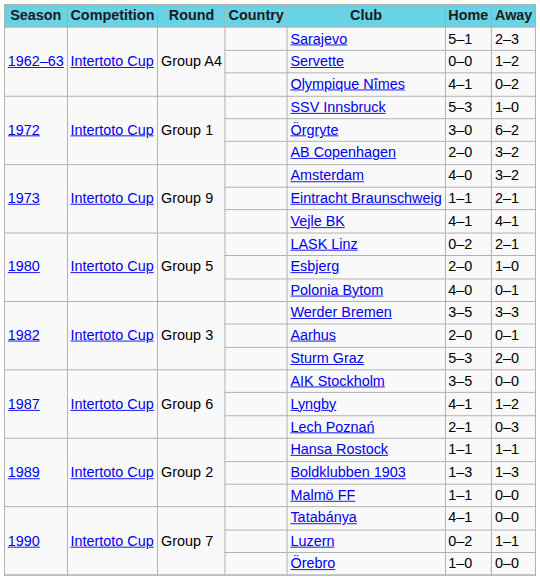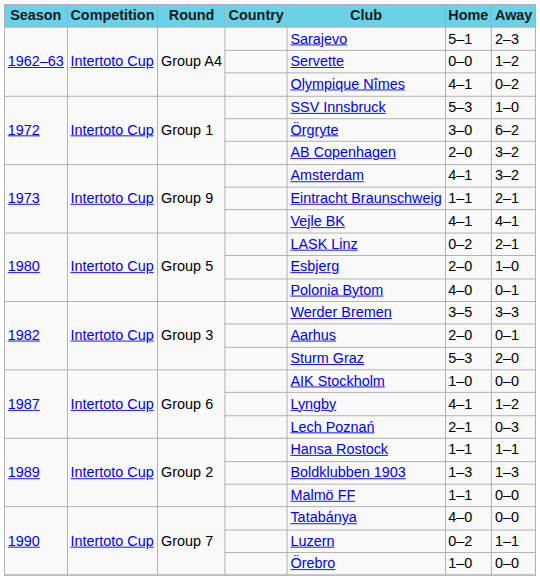row 8 | Home: 4–0 -> 4–1
row 17 | Home: 3–5 -> 1–0
row 23 | Home: 4–1 -> 4–0
